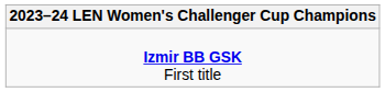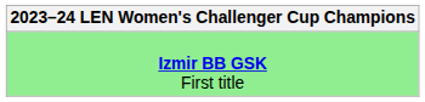row 2 | column 1: no background -> lightgreen background
